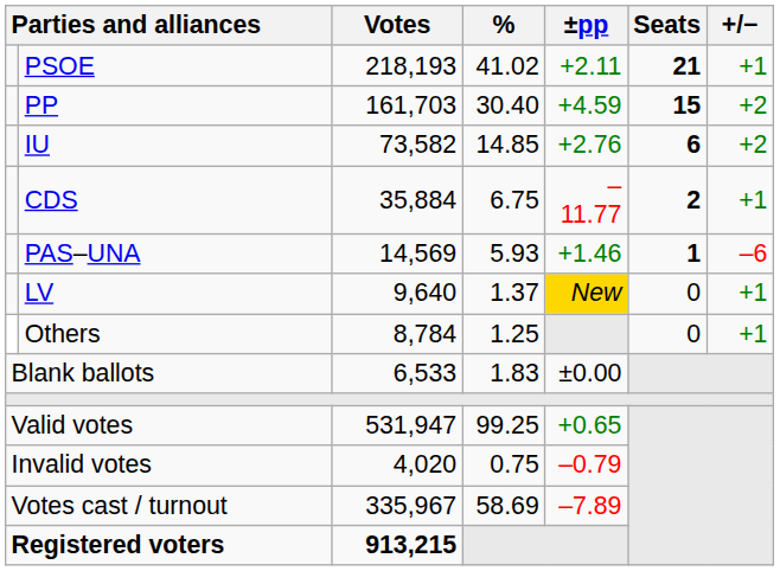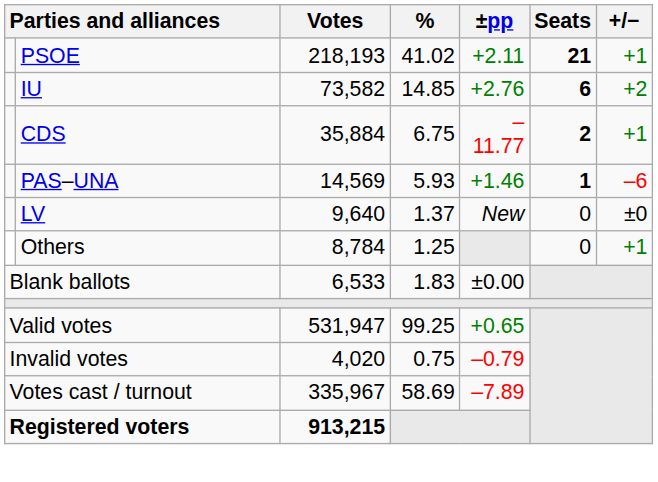- row: PP | 161,703 | 30.40 | +4.59 | 15 | +2
LV | ±pp: gold background -> no background
LV | +/−: +1 -> ±0
